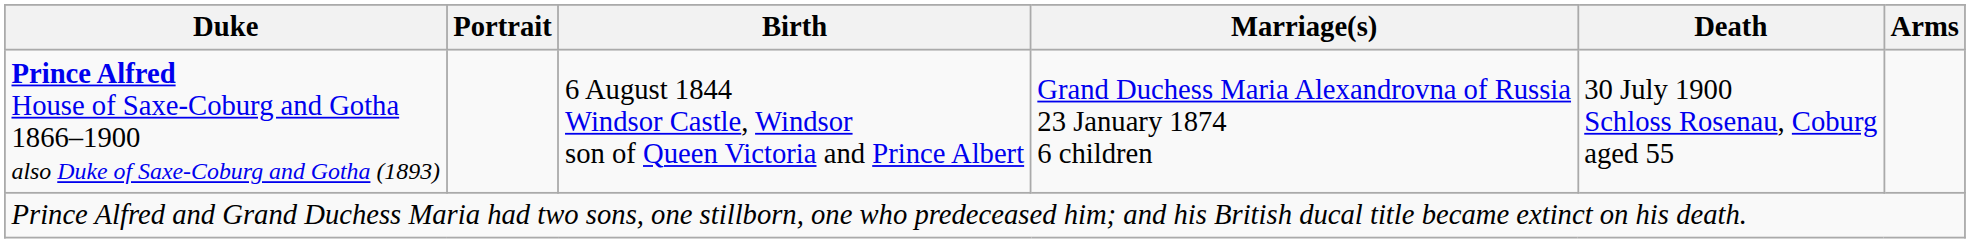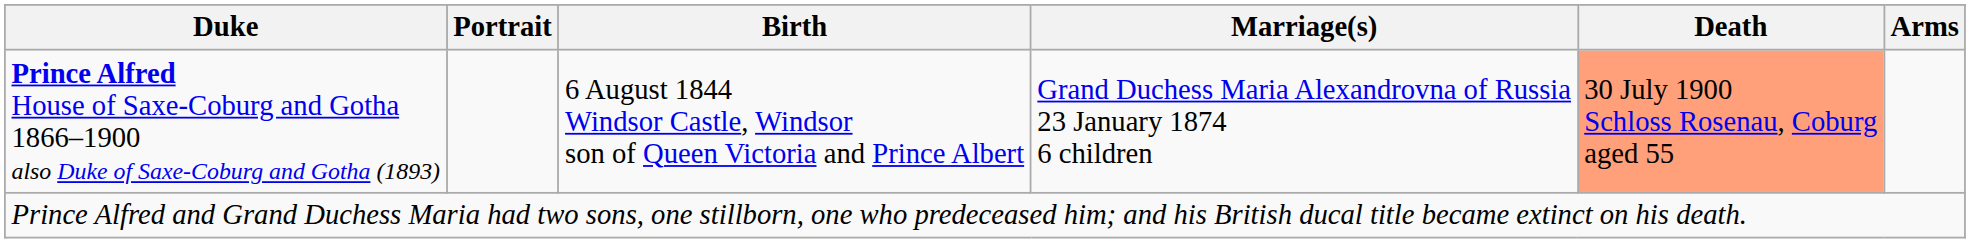row 2 | Death: no background -> lightsalmon background
